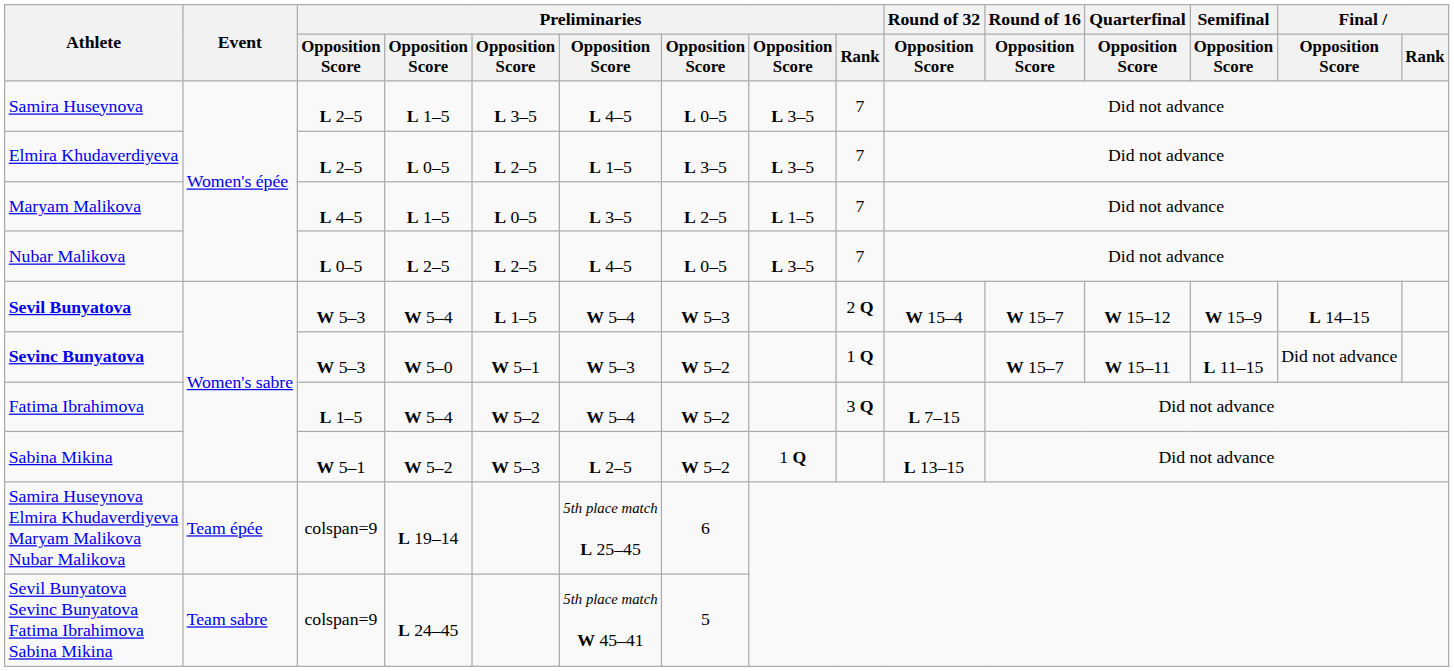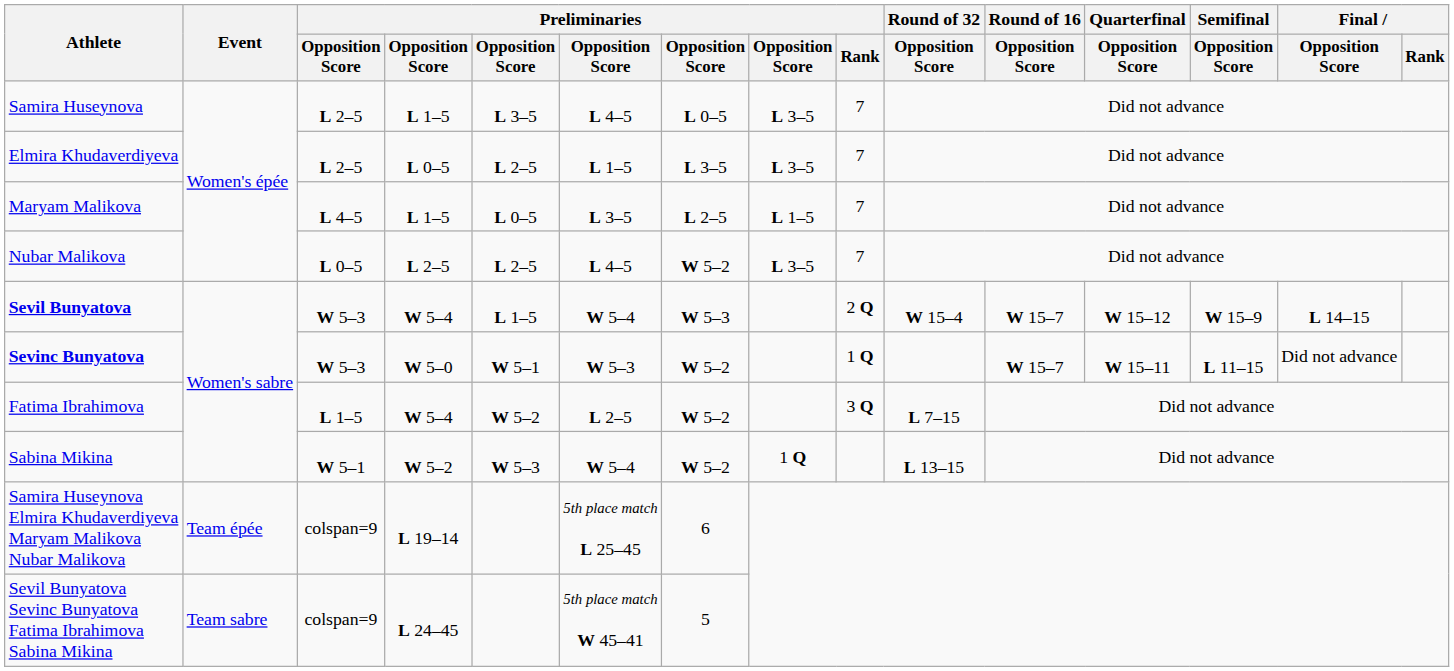Nubar Malikova | column 7: L 0–5 -> W 5–2
Fatima Ibrahimova | column 6: W 5–4 -> L 2–5
Sabina Mikina | column 6: L 2–5 -> W 5–4
